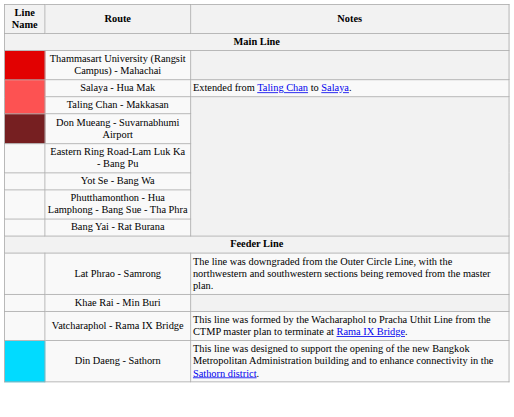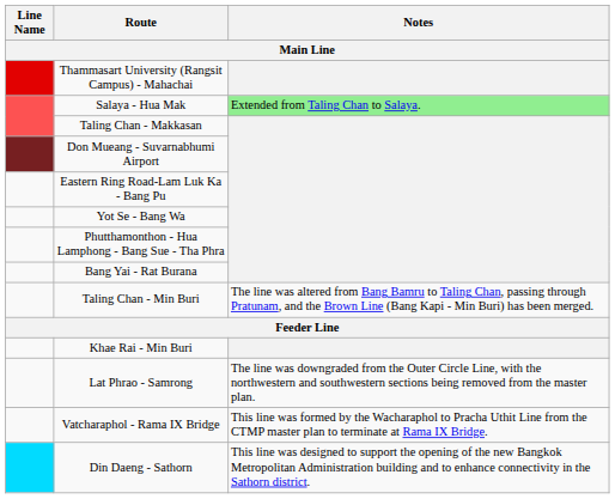Salaya - Hua Mak | Notes: no background -> lightgreen background
+ row: Taling Chan - Min Buri | The line was altered from Bang Bamru to Taling Chan, passing through Pratunam, and the Brown Line (Bang Kapi - Min Buri) has been merged.
rows swapped: Khae Rai - Min Buri <-> Lat Phrao - Samrong
